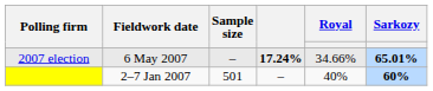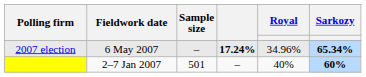2007 election | Royal: 34.66% -> 34.96%
2007 election | Sarkozy: 65.01% -> 65.34%
